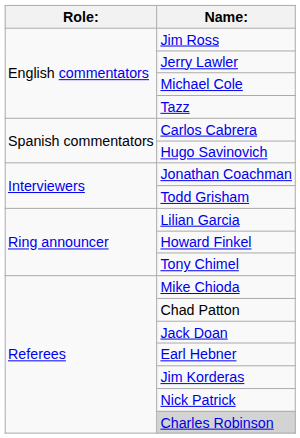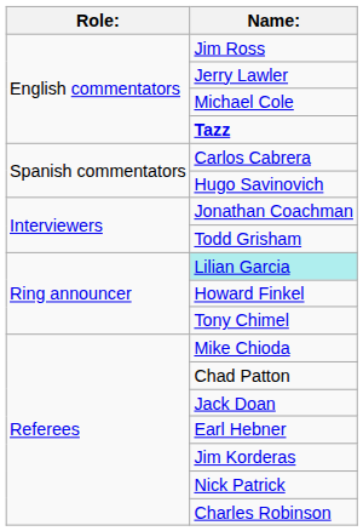Tazz | Name:: normal -> bold
Lilian Garcia | Name:: no background -> paleturquoise background
Charles Robinson | Name:: lightgrey background -> no background
